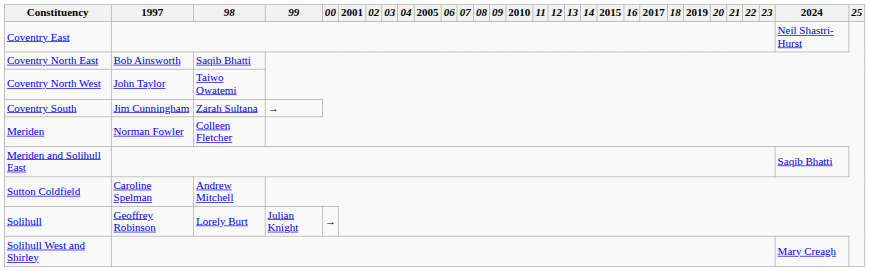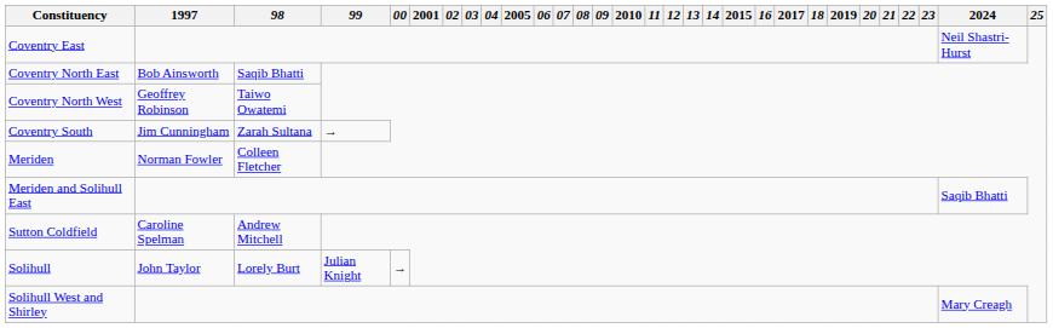Coventry North West | 1997: John Taylor -> Geoffrey Robinson
Solihull | 1997: Geoffrey Robinson -> John Taylor
